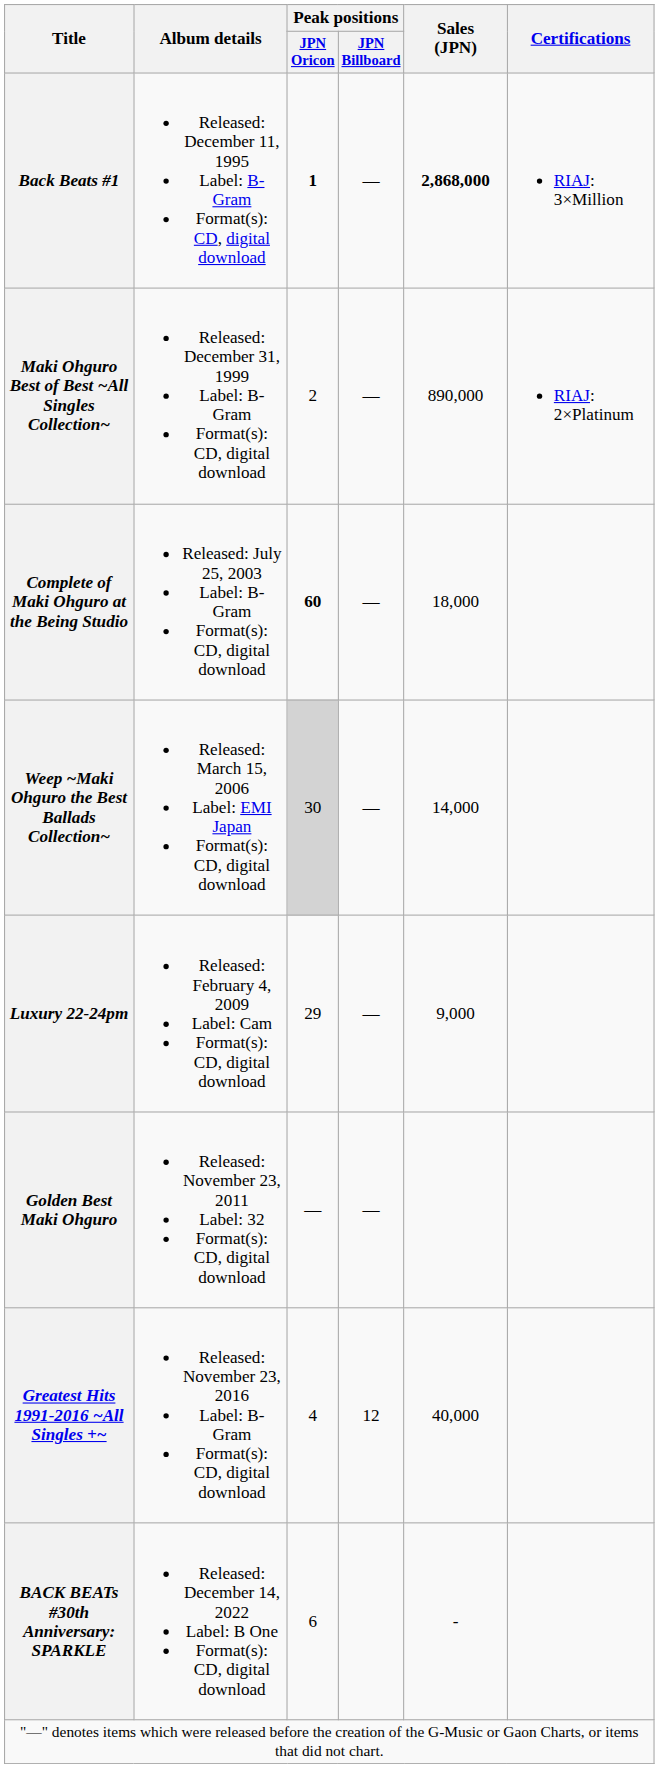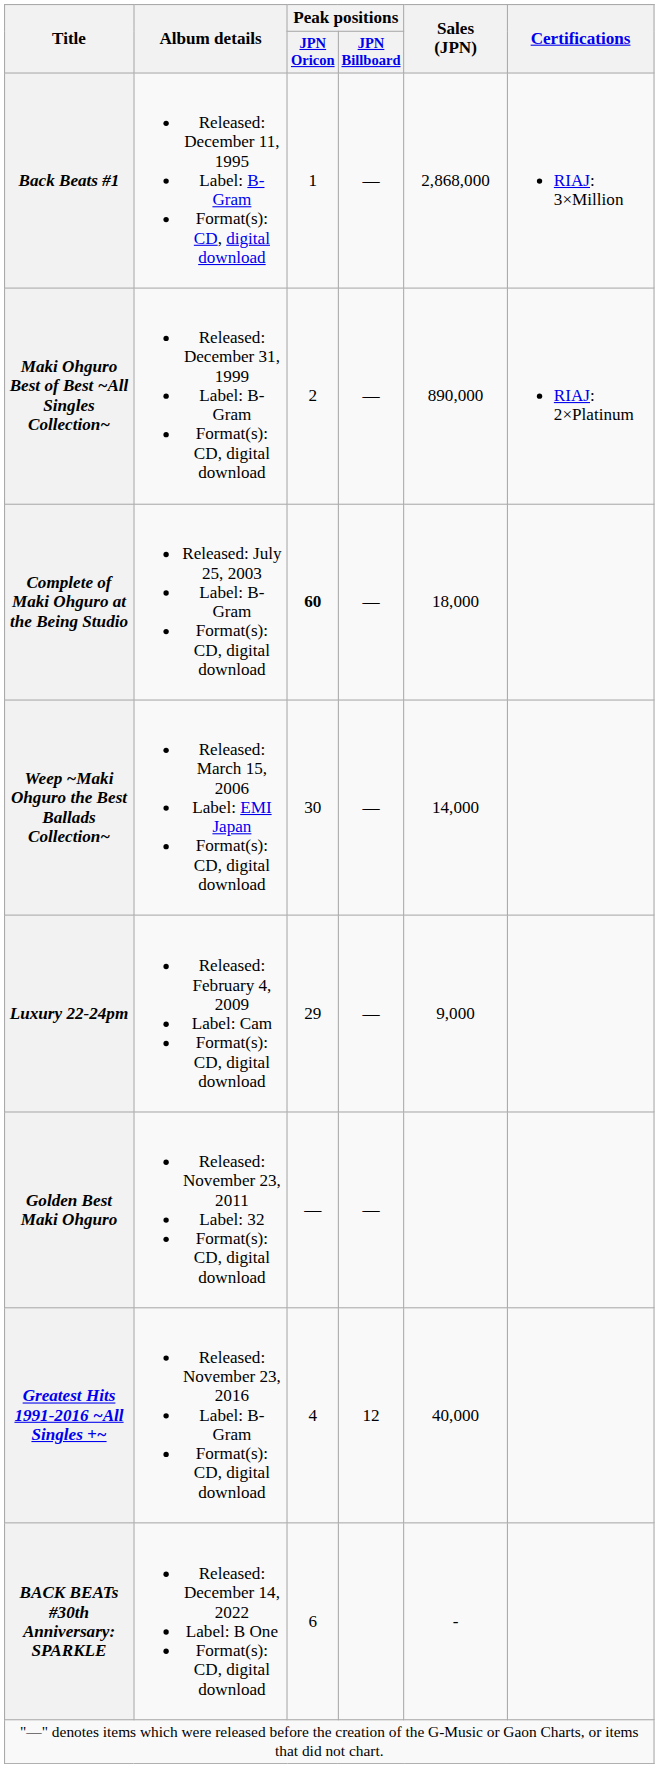Back Beats #1 | Peak positions / JPN Oricon: bold -> normal
Back Beats #1 | Sales (JPN): bold -> normal
Weep ~Maki Ohguro the Best Ballads Collection~ | Peak positions / JPN Oricon: lightgrey background -> no background
